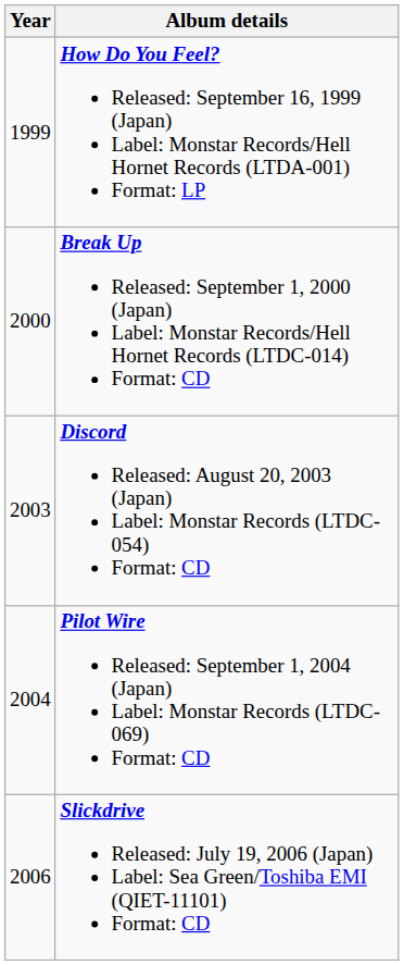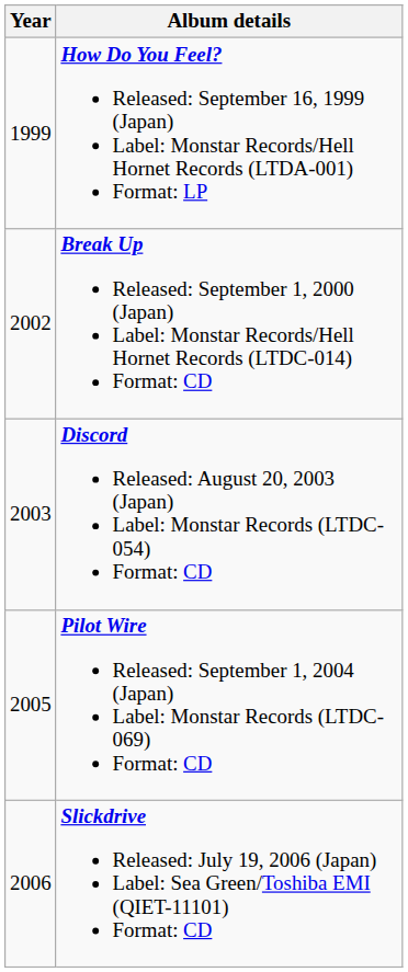row 3 | Year: 2000 -> 2002
row 5 | Year: 2004 -> 2005
